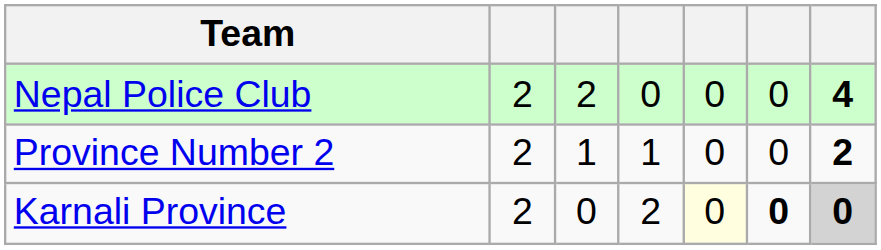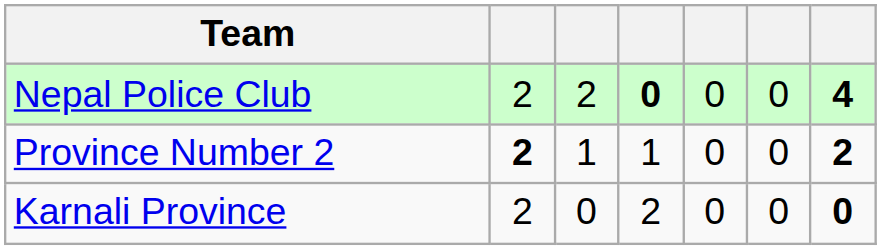Nepal Police Club | column 4: normal -> bold
Province Number 2 | column 2: normal -> bold
Karnali Province | column 5: lightyellow background -> no background
Karnali Province | column 6: bold -> normal
Karnali Province | column 7: lightgrey background -> no background
